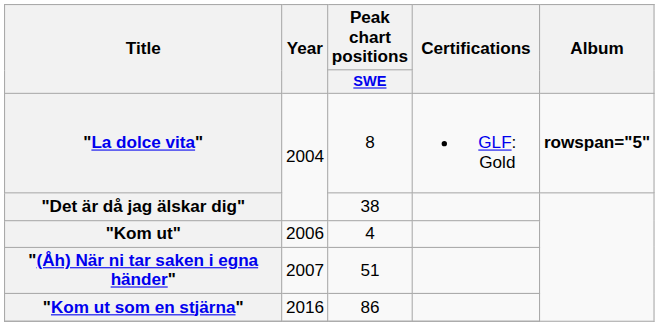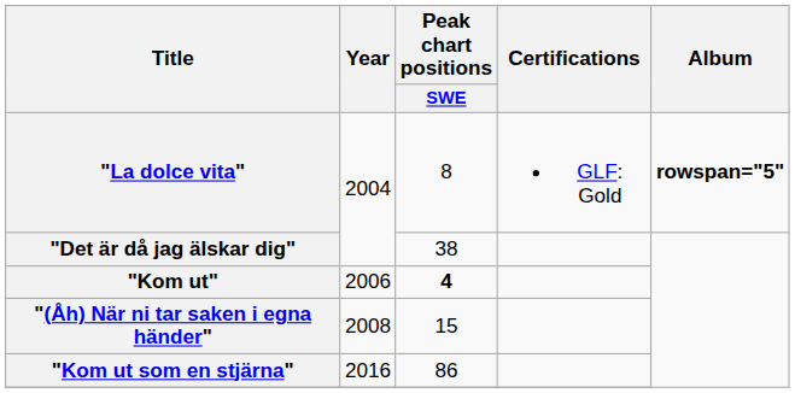"Kom ut" | Peak chart positions / SWE: normal -> bold
"(Åh) När ni tar saken i egna händer" | Year: 2007 -> 2008
"(Åh) När ni tar saken i egna händer" | Peak chart positions / SWE: 51 -> 15
